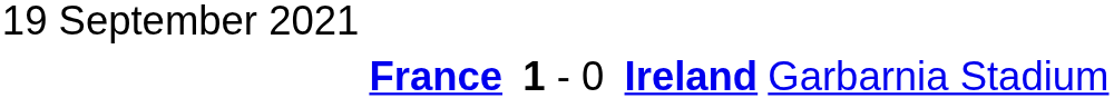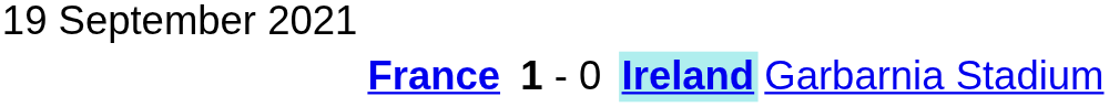France | column 4: no background -> paleturquoise background
